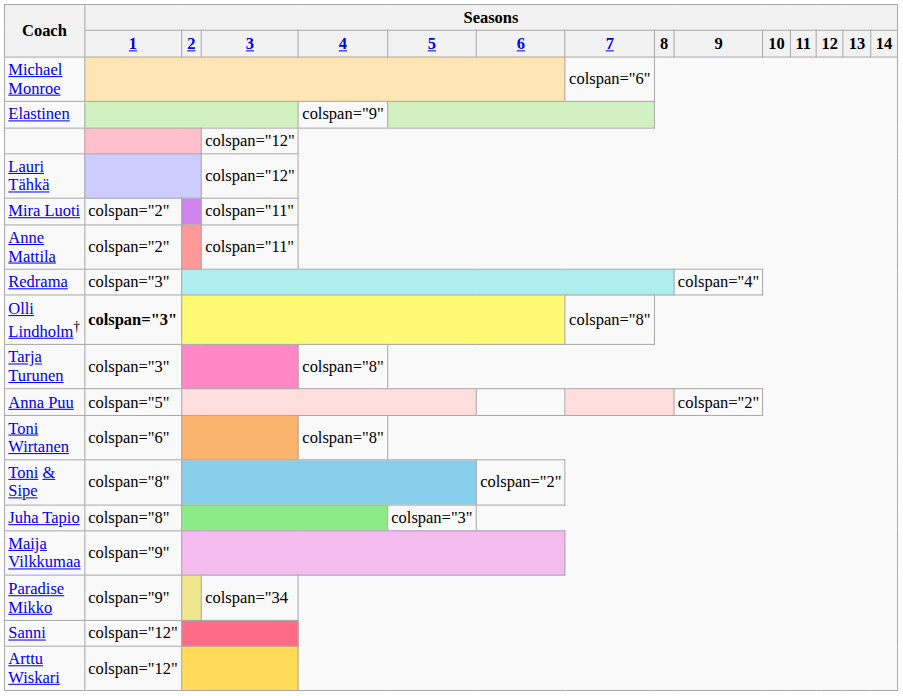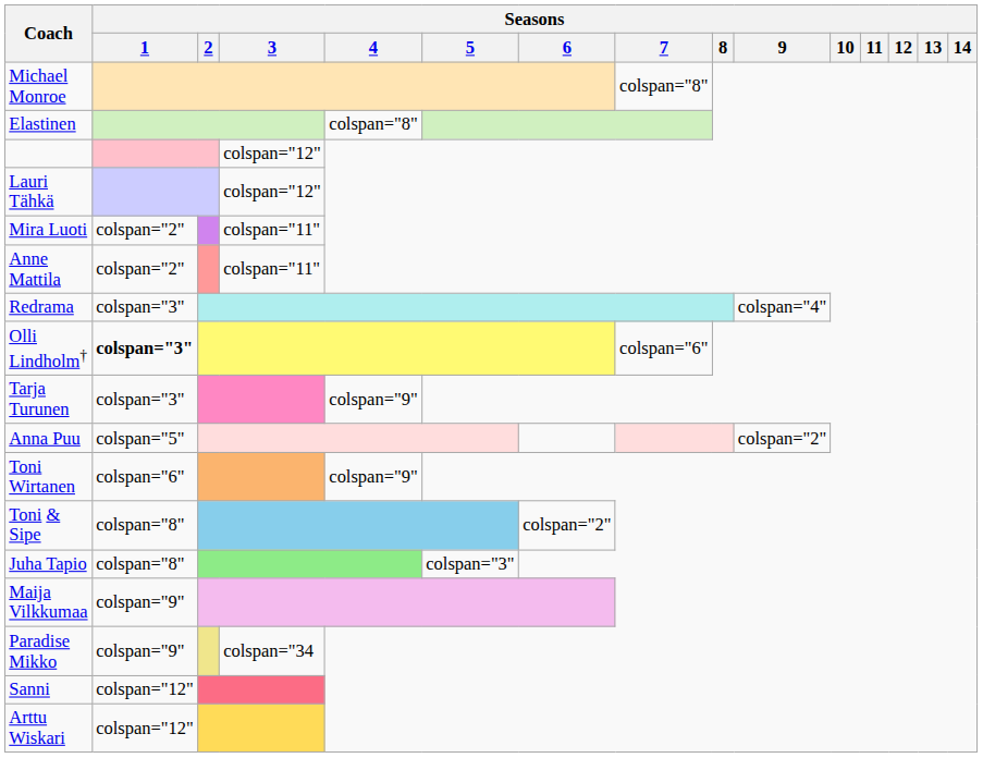Michael Monroe | Seasons / 7: colspan="6" -> colspan="8"
Elastinen | Seasons / 4: colspan="9" -> colspan="8"
Olli Lindholm† | Seasons / 7: colspan="8" -> colspan="6"
Tarja Turunen | Seasons / 4: colspan="8" -> colspan="9"
Toni Wirtanen | Seasons / 4: colspan="8" -> colspan="9"
